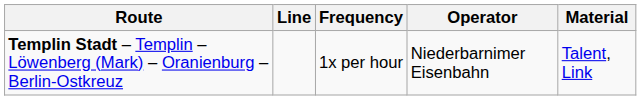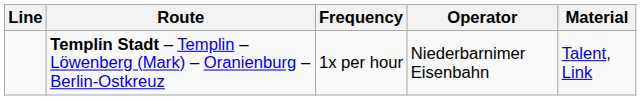columns swapped: Line <-> Route
